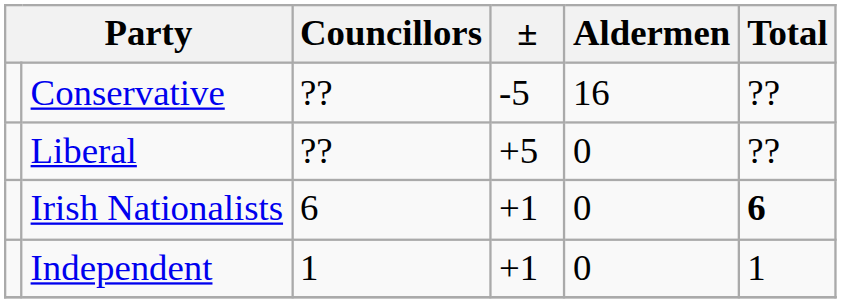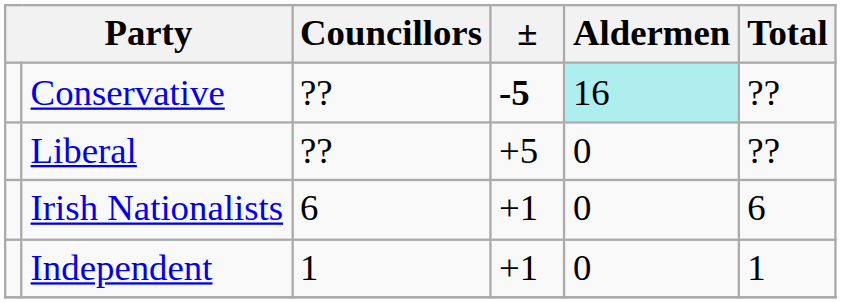Conservative | ±: normal -> bold
Conservative | Aldermen: no background -> paleturquoise background
Irish Nationalists | Total: bold -> normal
